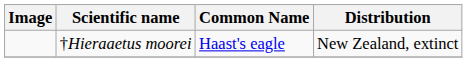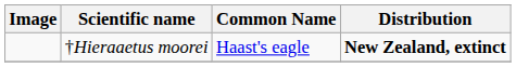†Hieraaetus moorei | Distribution: normal -> bold
